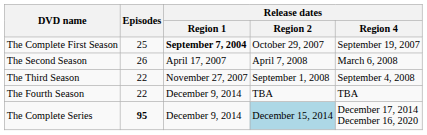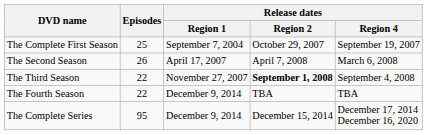The Complete First Season | Release dates / Region 1: bold -> normal
The Third Season | Release dates / Region 2: normal -> bold
The Complete Series | Episodes: bold -> normal
The Complete Series | Release dates / Region 2: lightblue background -> no background
